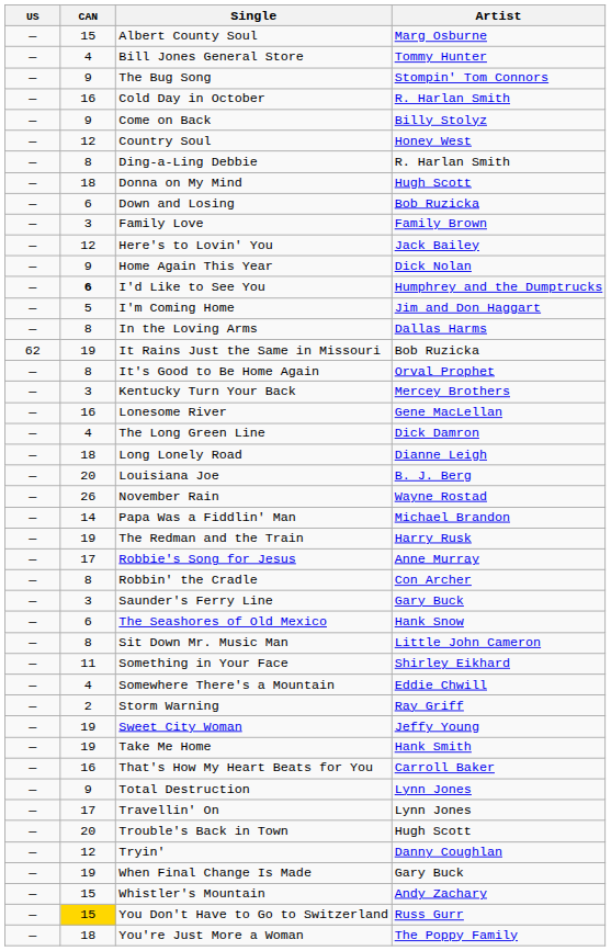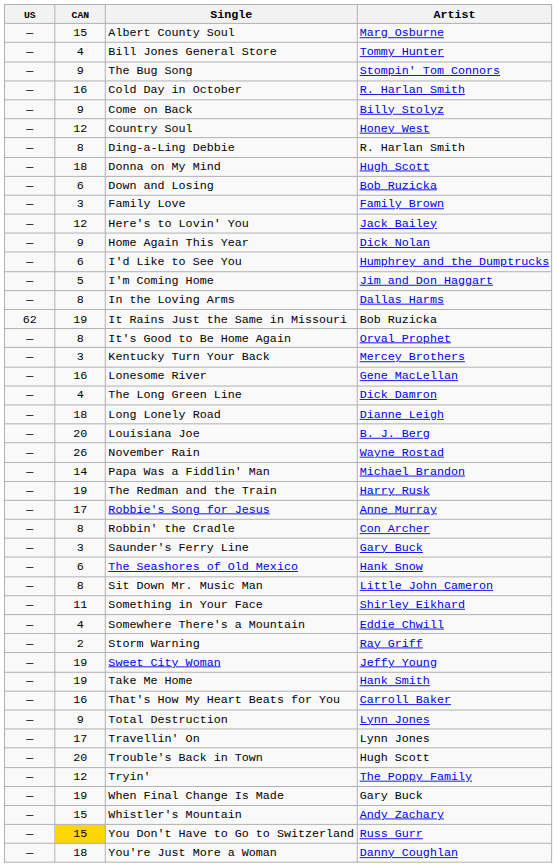I'd Like to See You | CAN: bold -> normal
Tryin' | Artist: Danny Coughlan -> The Poppy Family
You're Just More a Woman | Artist: The Poppy Family -> Danny Coughlan
